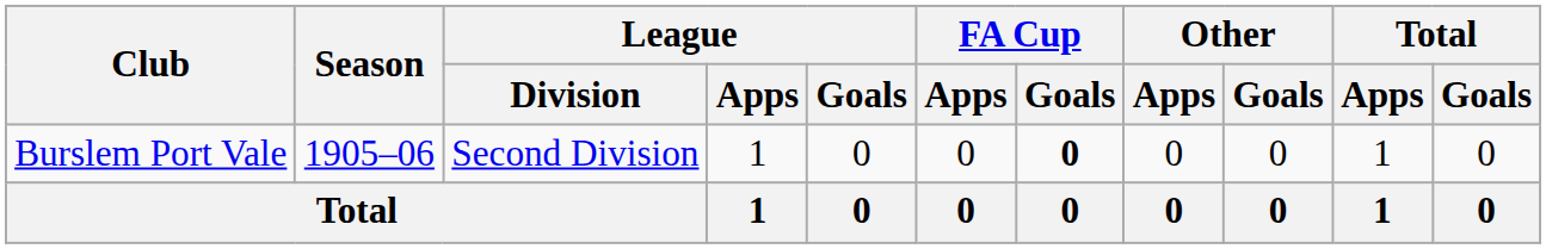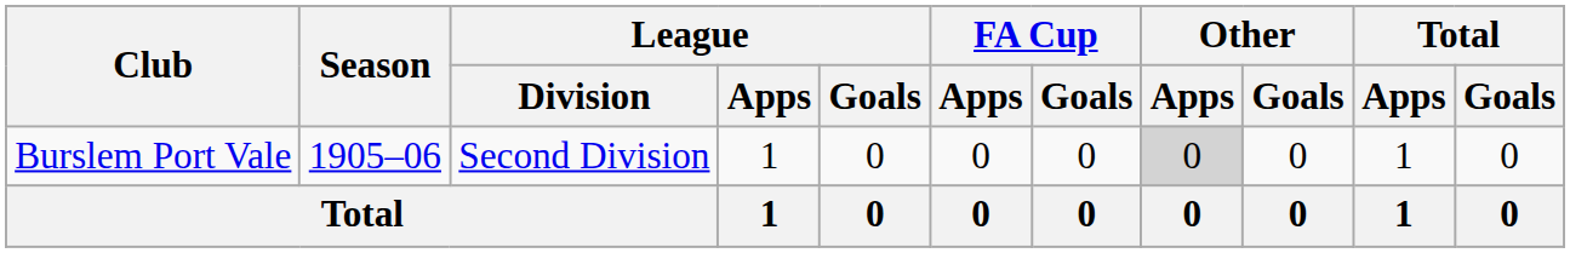Burslem Port Vale | FA Cup / Goals: bold -> normal
Burslem Port Vale | Other / Apps: no background -> lightgrey background
